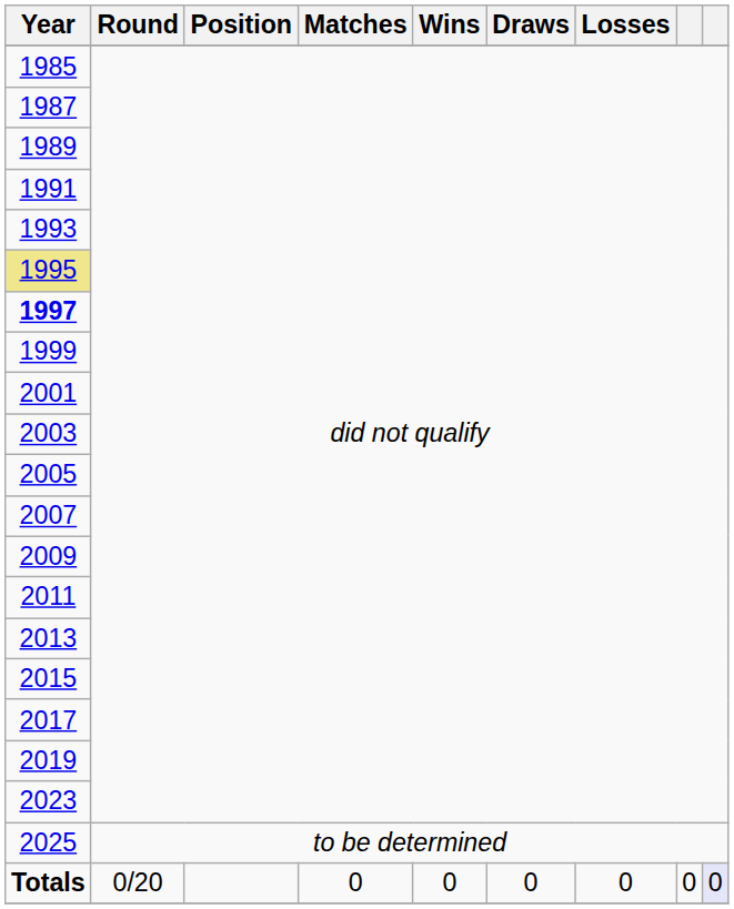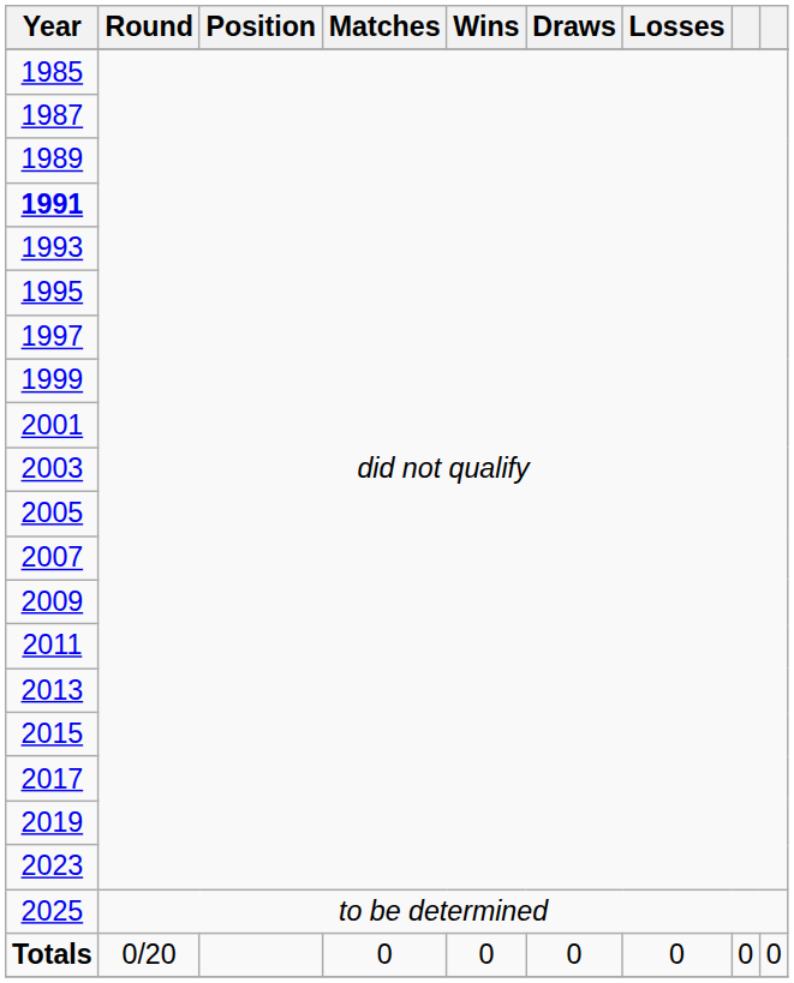1991 | Year: normal -> bold
1995 | Year: khaki background -> no background
1997 | Year: bold -> normal
Totals | column 9: lavender background -> no background
